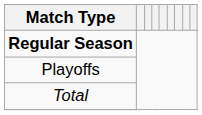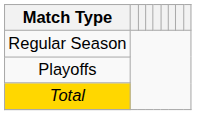Regular Season | Match Type: bold -> normal
Total | Match Type: no background -> gold background
